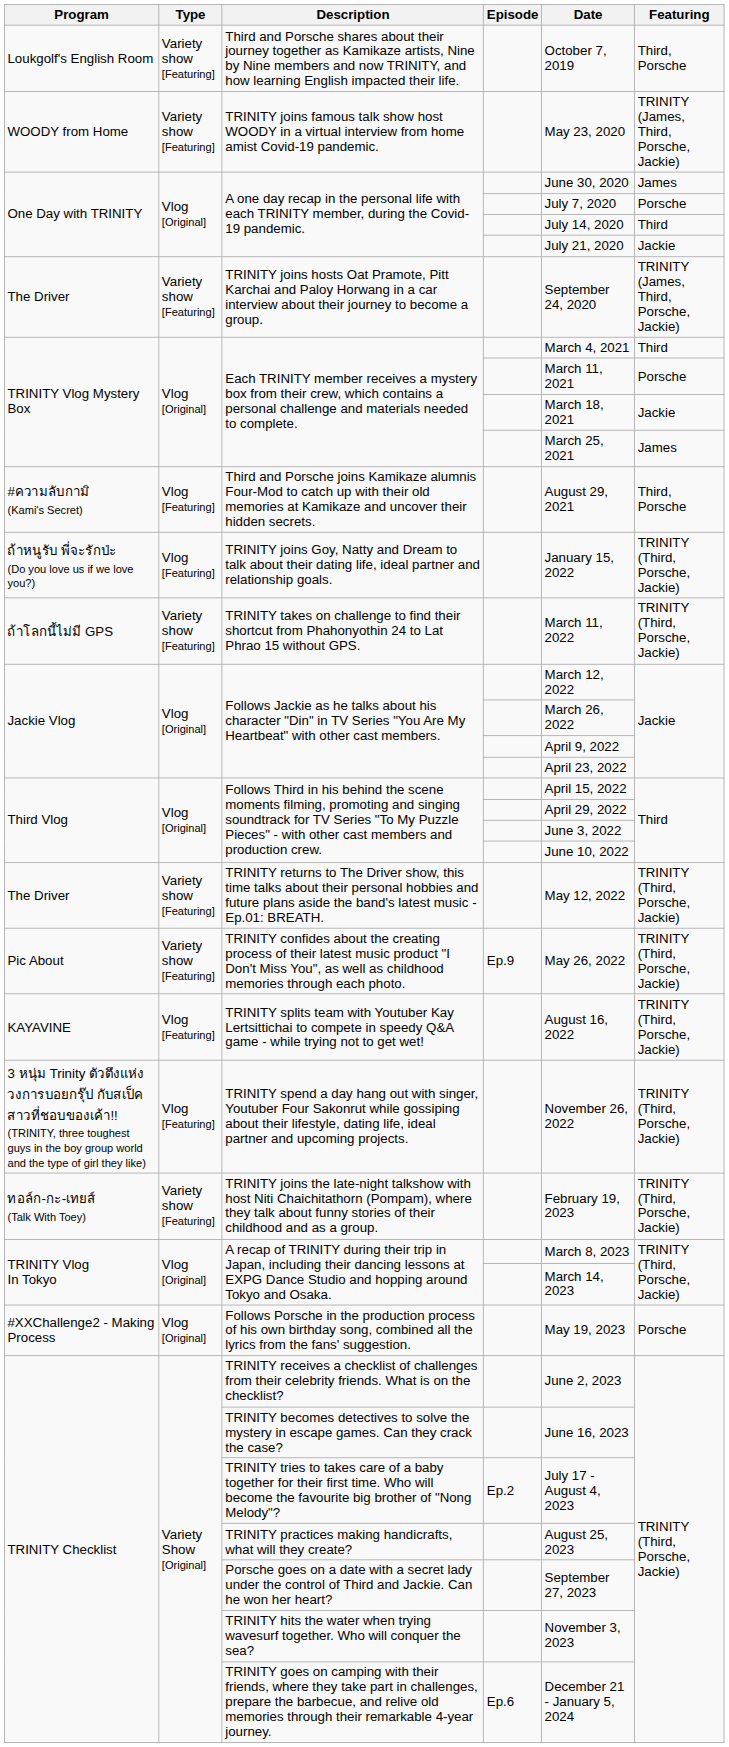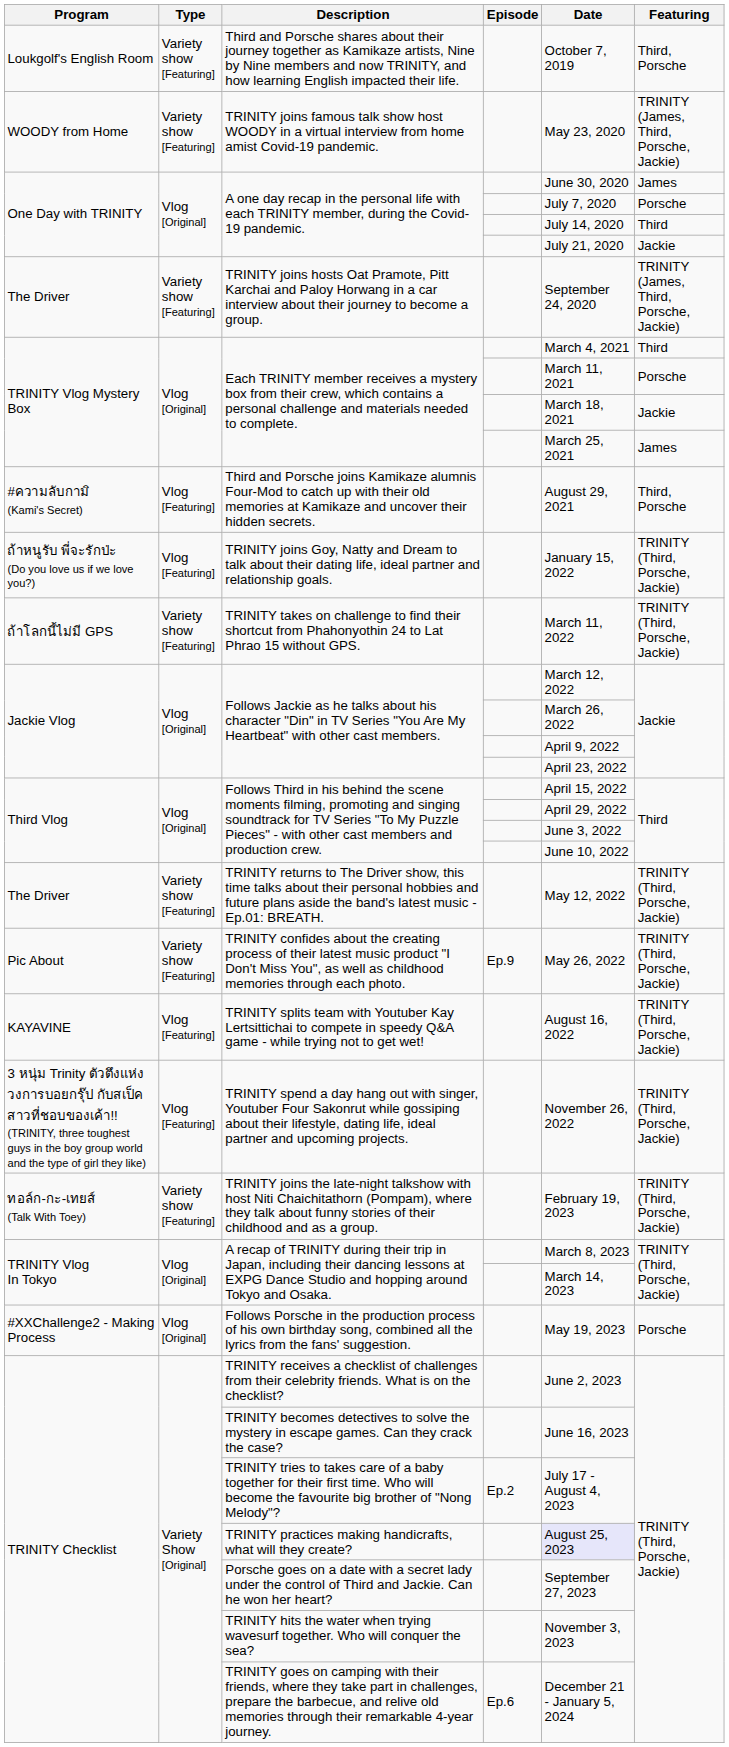TRINITY practices making handicrafts, what will they create? | Date: no background -> lavender background
